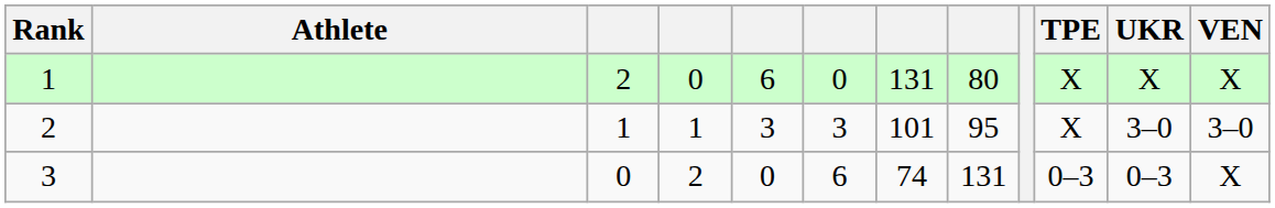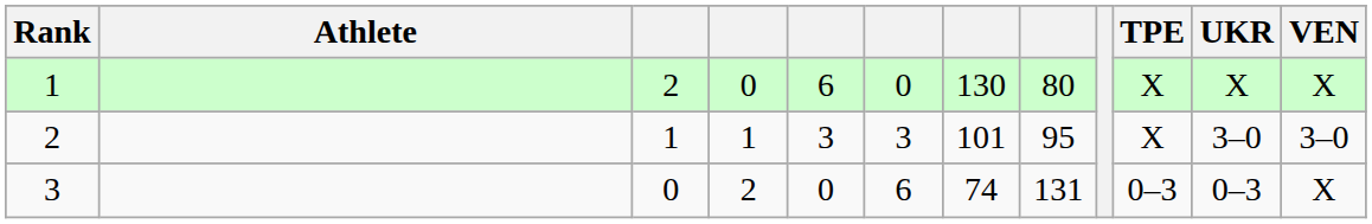row 2 | column 7: 131 -> 130
